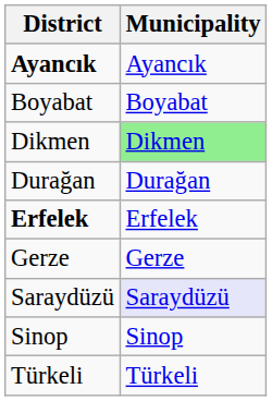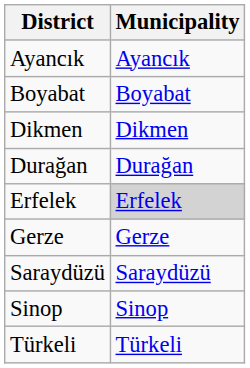row 2 | District: bold -> normal
row 4 | Municipality: lightgreen background -> no background
row 6 | District: bold -> normal
row 6 | Municipality: no background -> lightgrey background
row 8 | Municipality: lavender background -> no background
